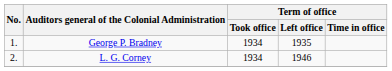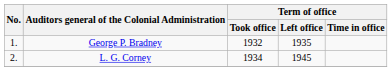George P. Bradney | Term of office / Took office: 1934 -> 1932
L. G. Corney | Term of office / Left office: 1946 -> 1945
